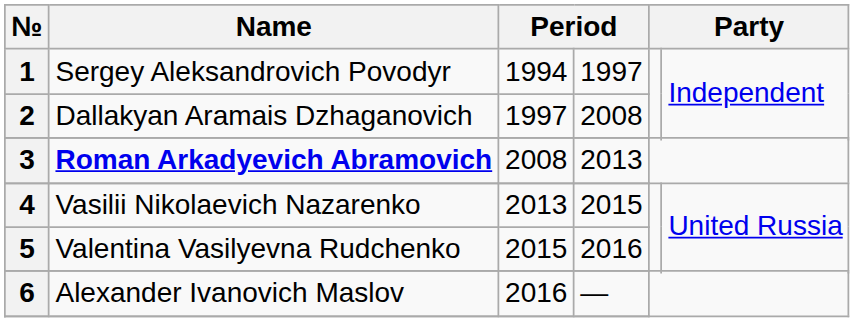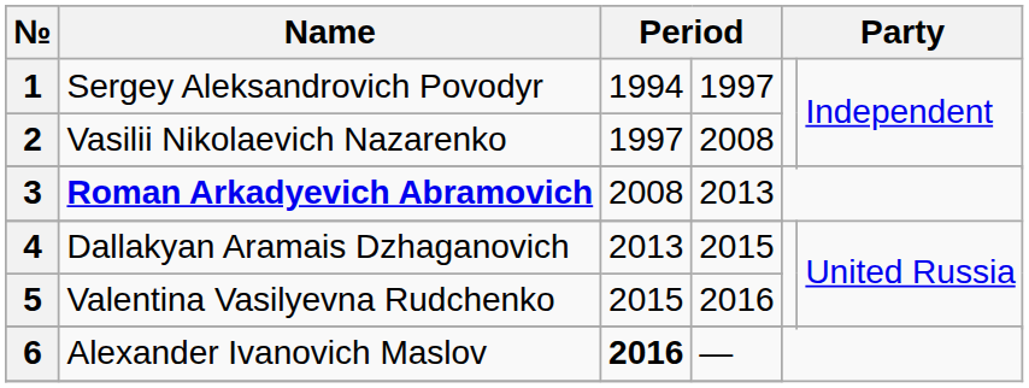2 | Name: Dallakyan Aramais Dzhaganovich -> Vasilii Nikolaevich Nazarenko
4 | Name: Vasilii Nikolaevich Nazarenko -> Dallakyan Aramais Dzhaganovich
6 | column 3: normal -> bold
